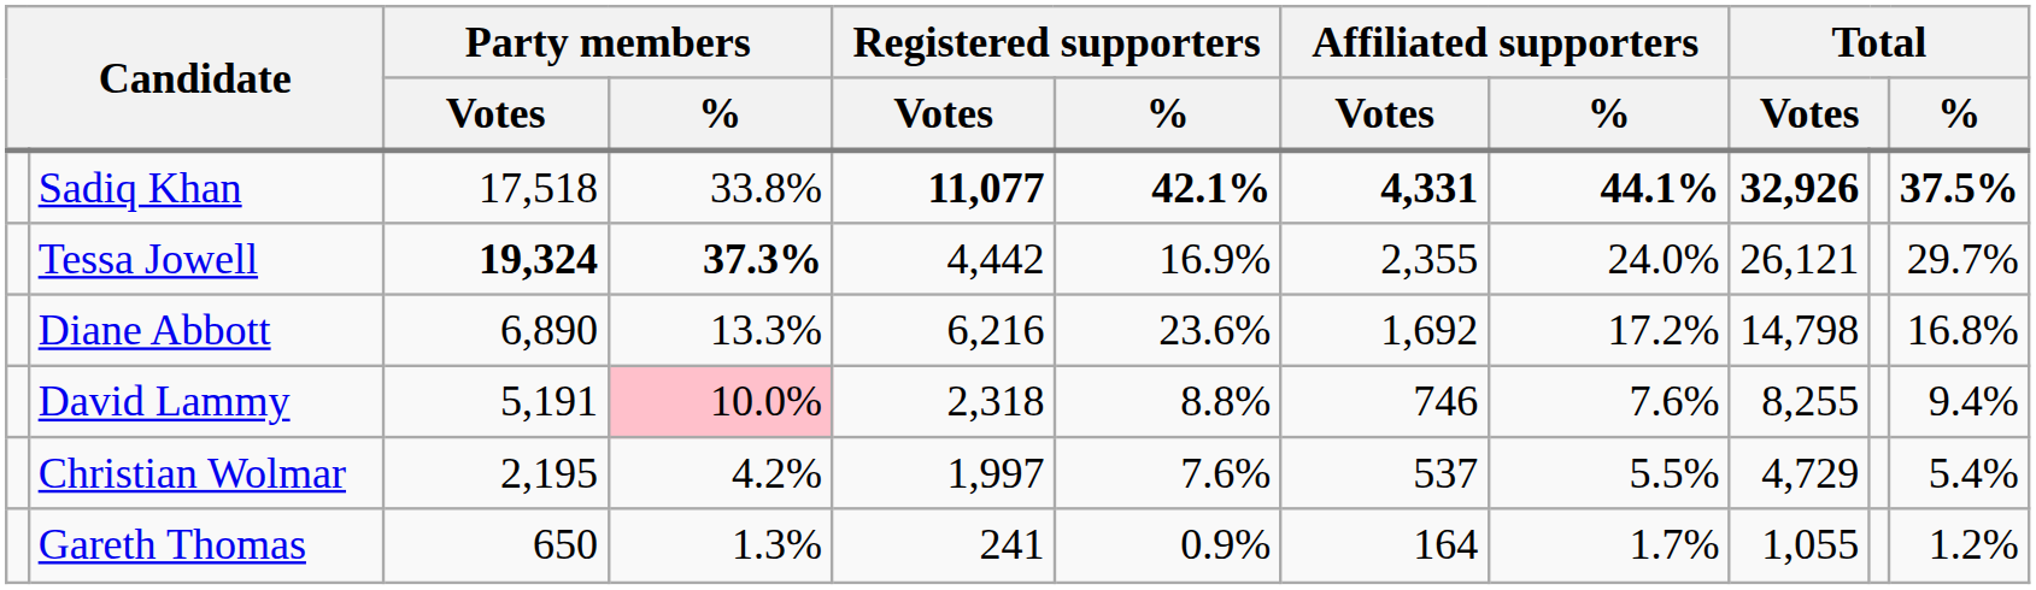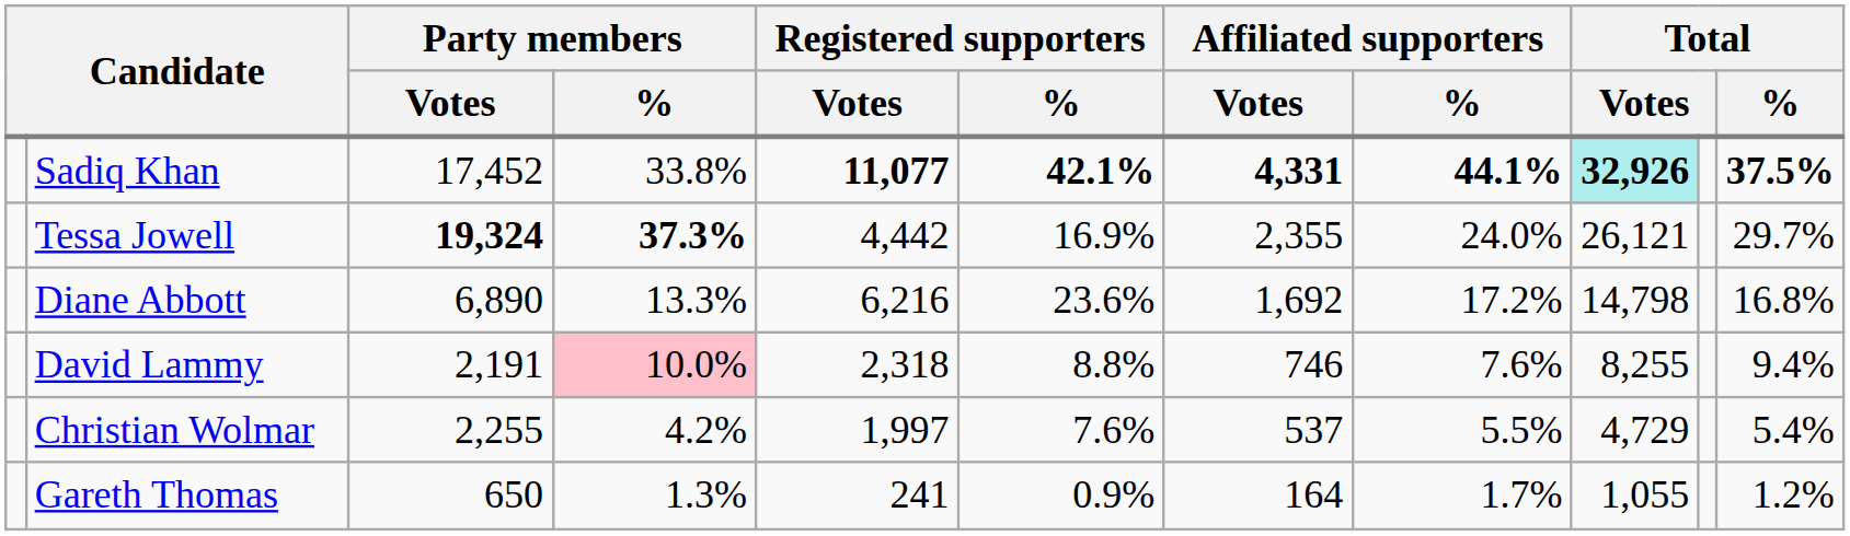Sadiq Khan | Party members / Votes: 17,518 -> 17,452
Sadiq Khan | column 9: no background -> paleturquoise background
David Lammy | Party members / Votes: 5,191 -> 2,191
Christian Wolmar | Party members / Votes: 2,195 -> 2,255
